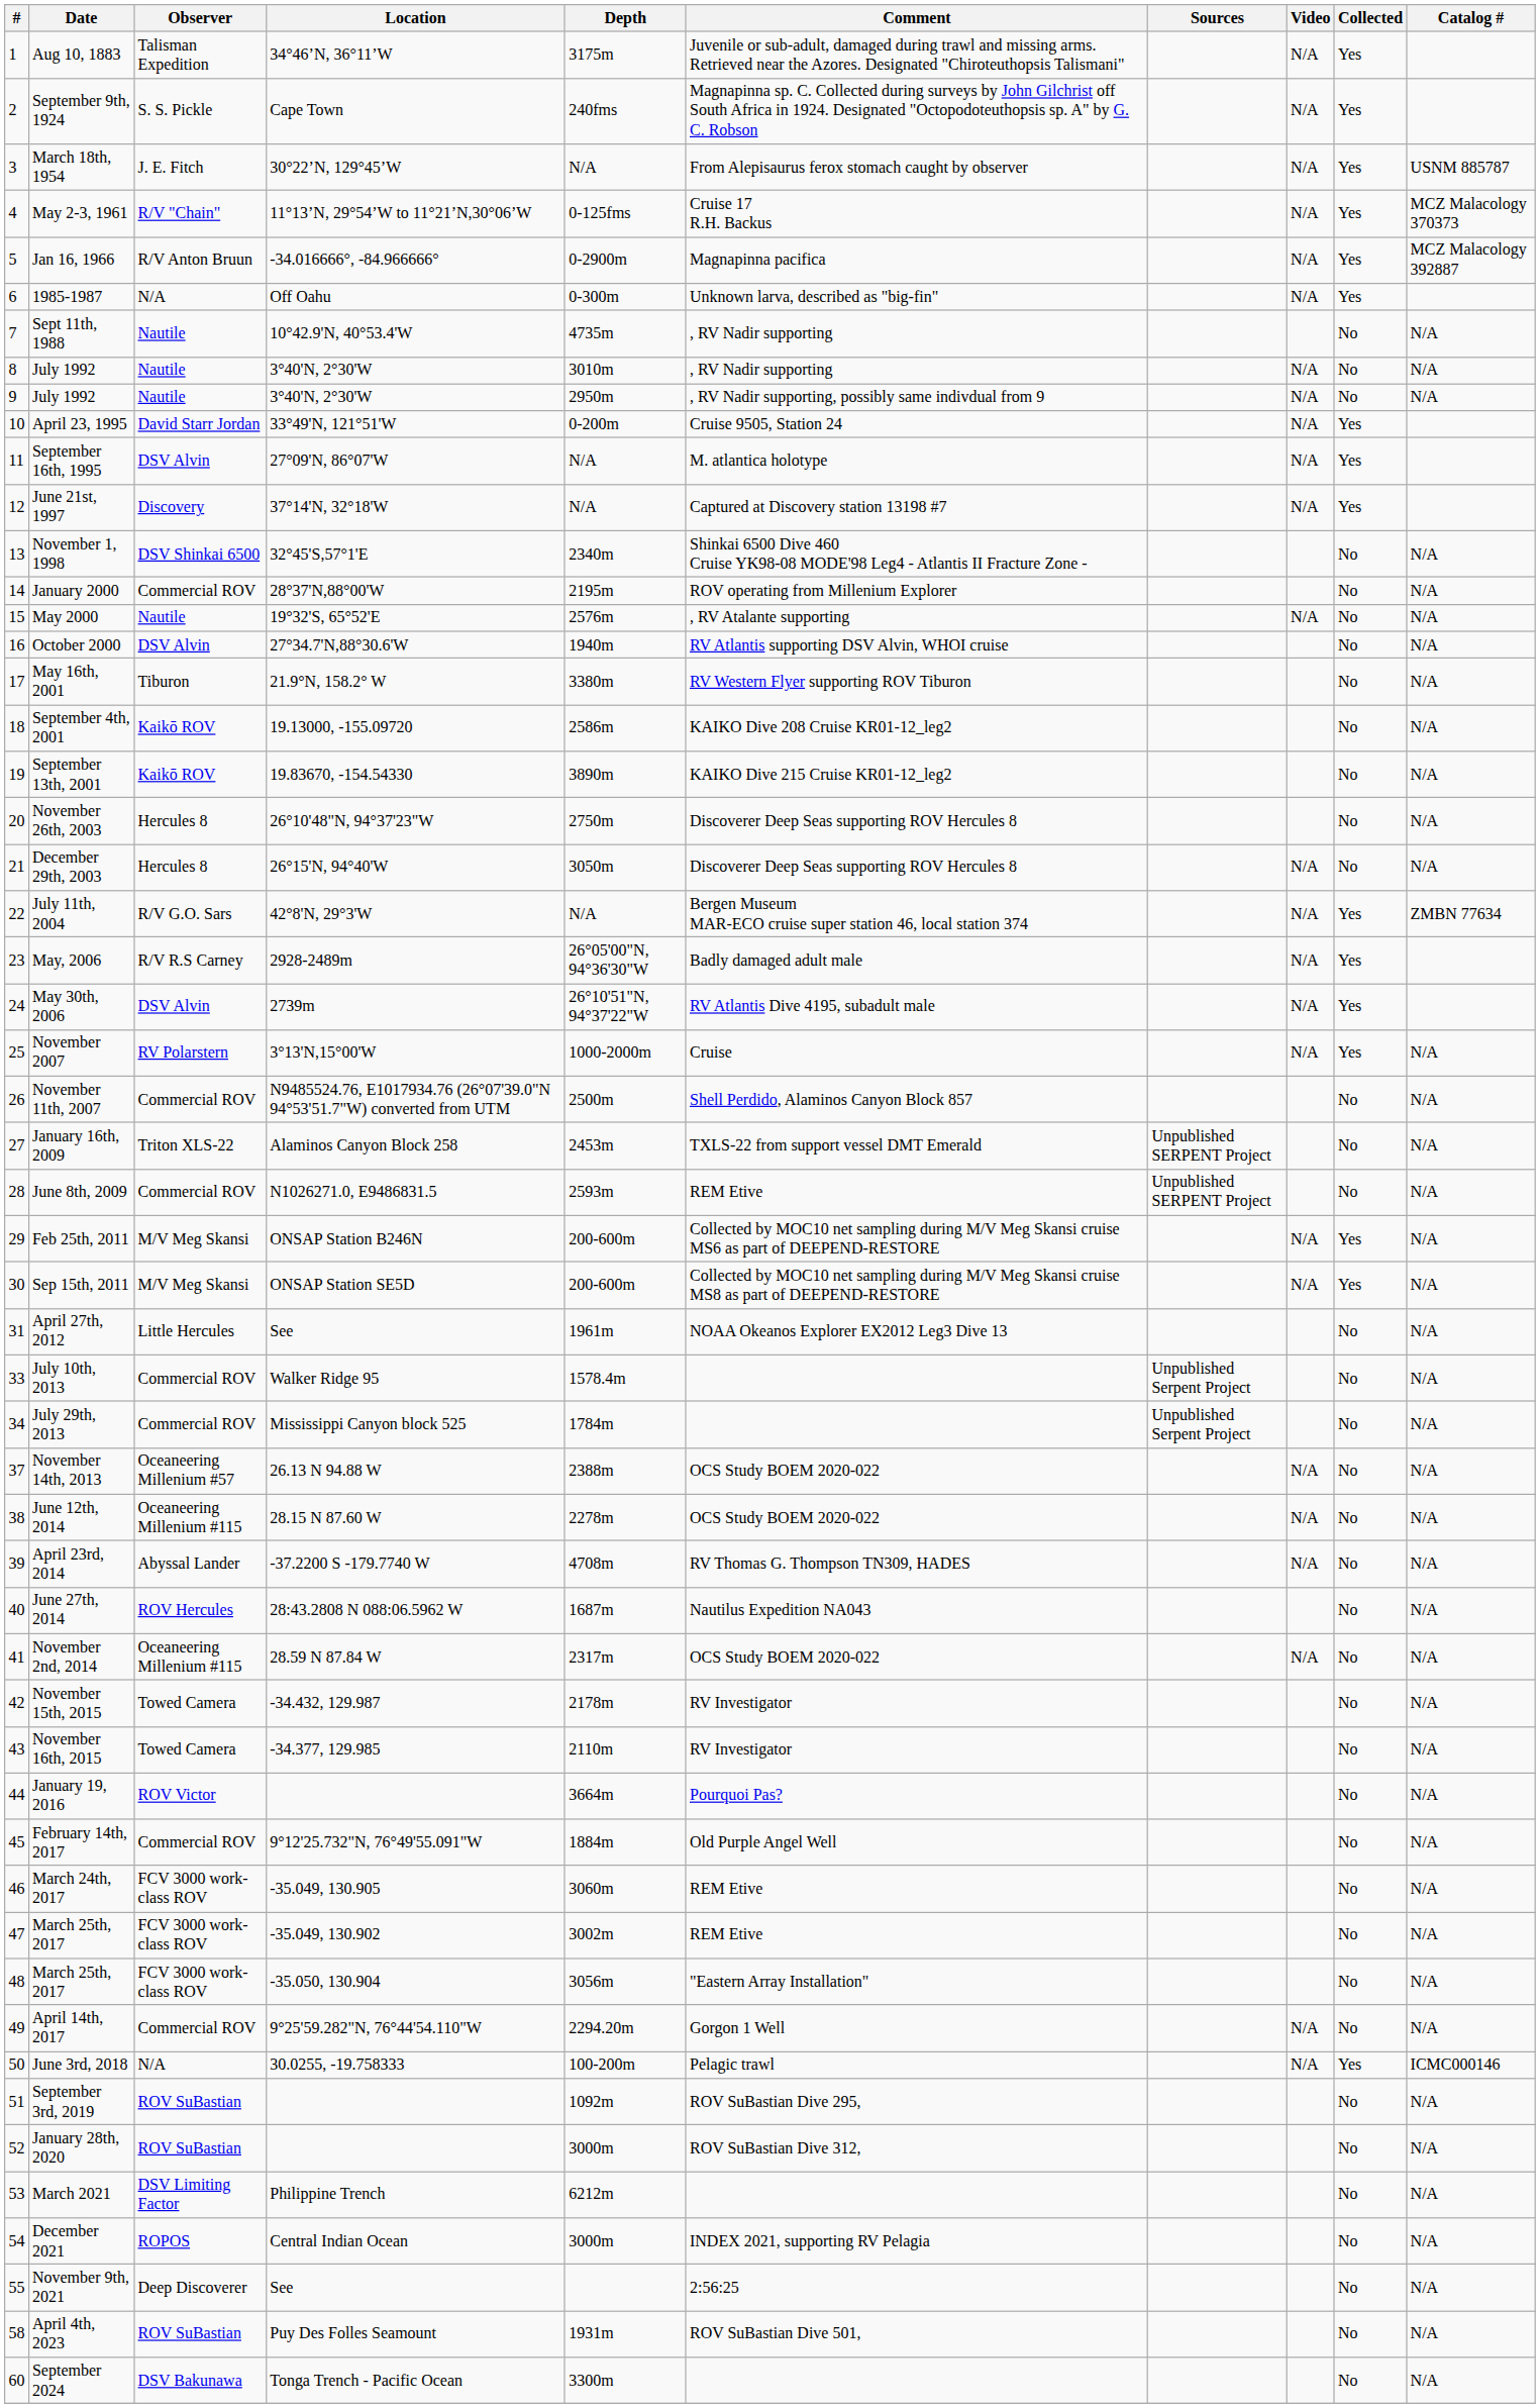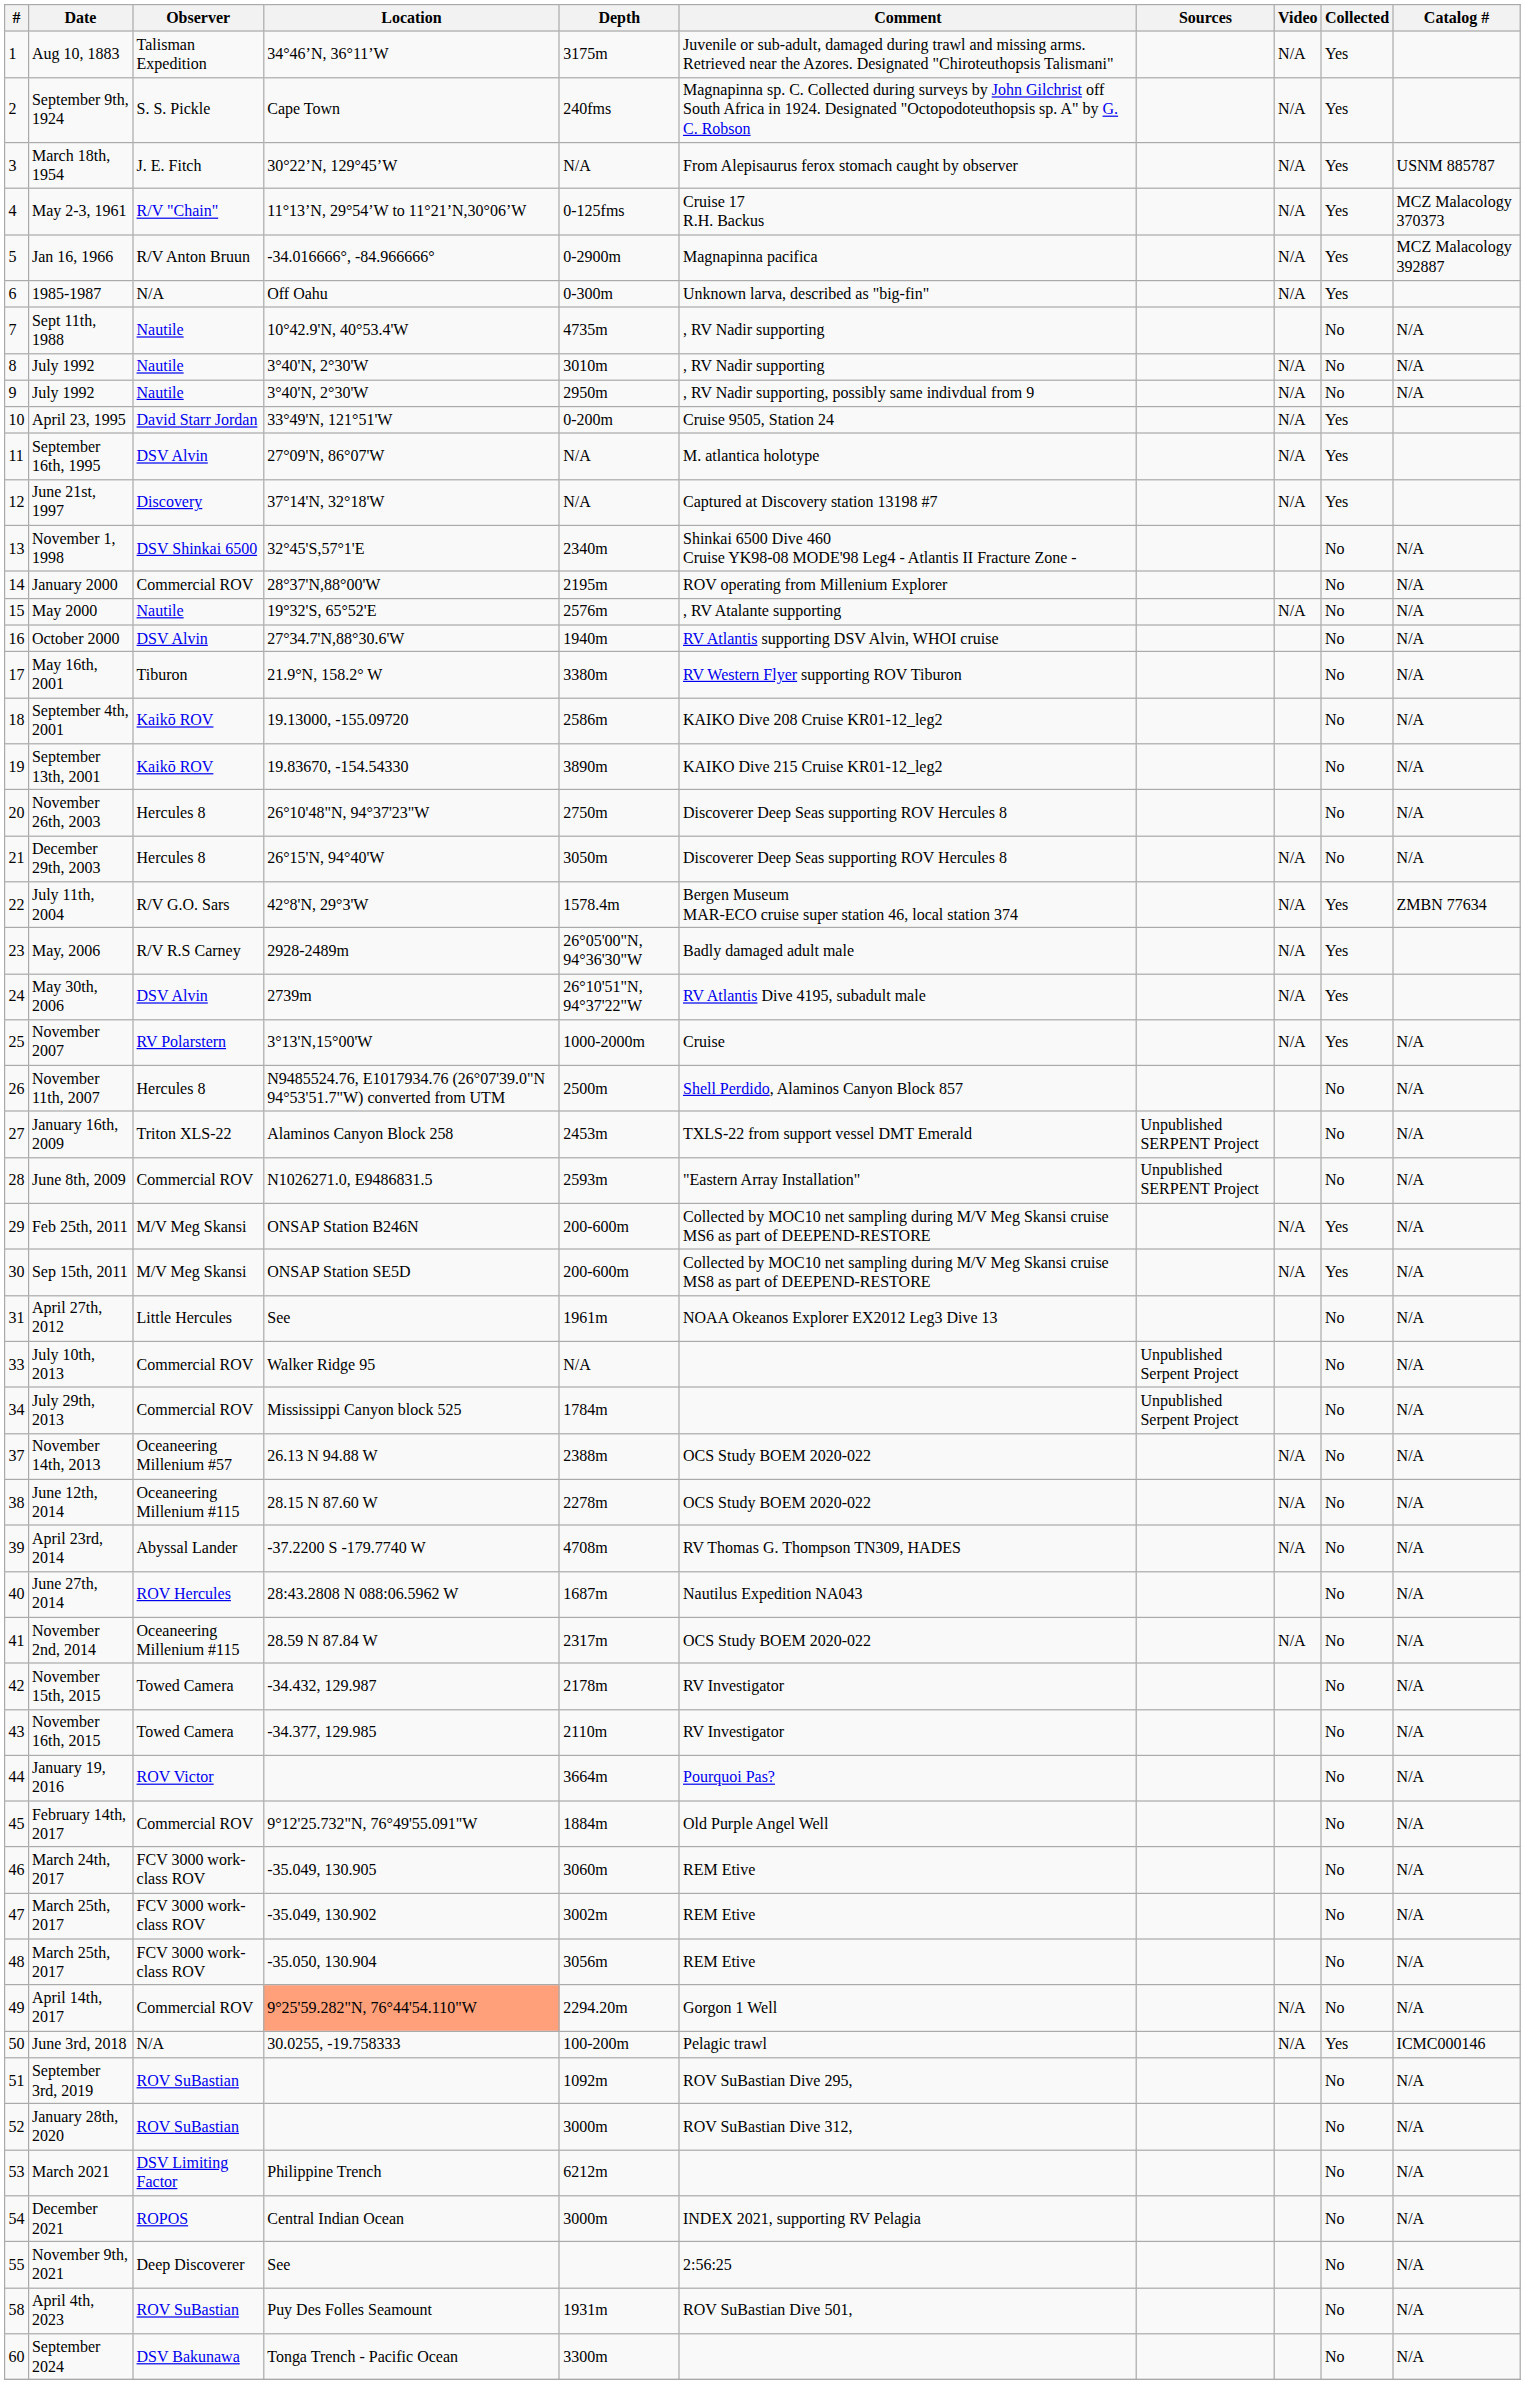July 11th, 2004 | Depth: N/A -> 1578.4m
November 11th, 2007 | Observer: Commercial ROV -> Hercules 8
June 8th, 2009 | Comment: REM Etive -> "Eastern Array Installation"
July 10th, 2013 | Depth: 1578.4m -> N/A
48 / March 25th, 2017 | Comment: "Eastern Array Installation" -> REM Etive
April 14th, 2017 | Location: no background -> lightsalmon background
